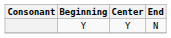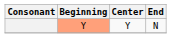row 2 | Beginning: no background -> lightsalmon background
